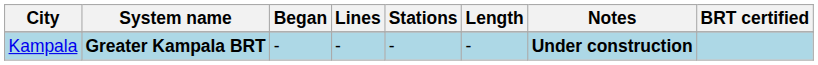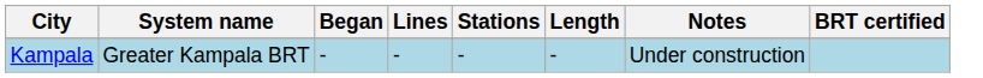Kampala | System name: bold -> normal
Kampala | Notes: bold -> normal
